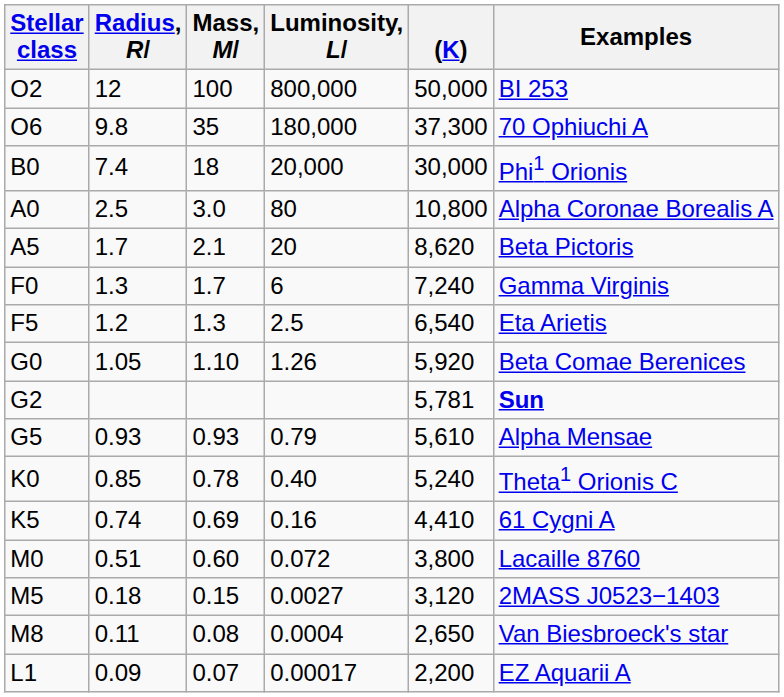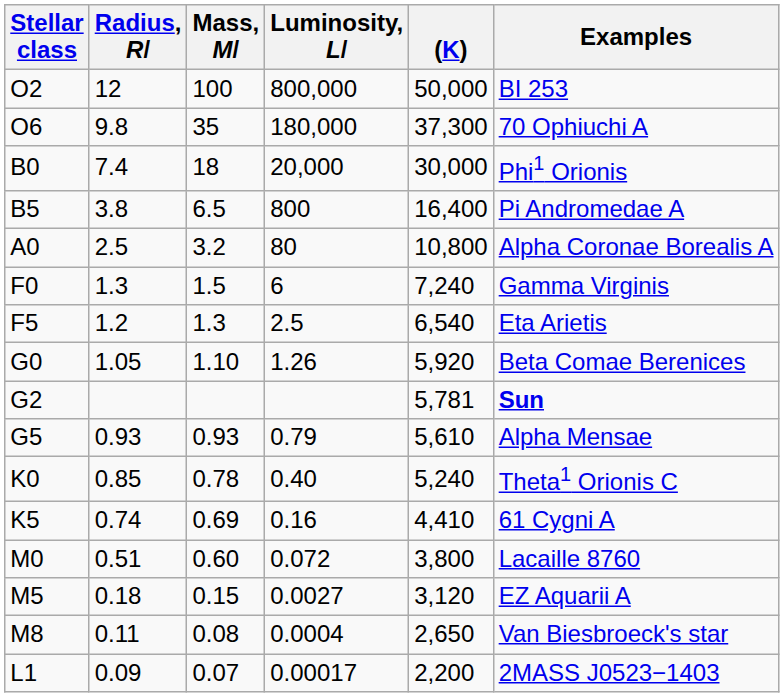+ row: B5 | 3.8 | 6.5 | 800 | 16,400 | Pi Andromedae A
A0 | Mass, M: 3.0 -> 3.2
- row: A5 | 1.7 | 2.1 | 20 | 8,620 | Beta Pictoris
F0 | Mass, M: 1.7 -> 1.5
M5 | Examples: 2MASS J0523−1403 -> EZ Aquarii A
L1 | Examples: EZ Aquarii A -> 2MASS J0523−1403
